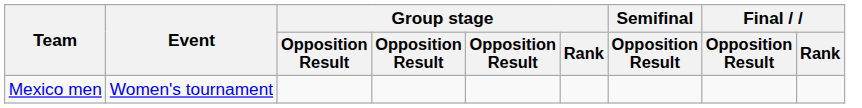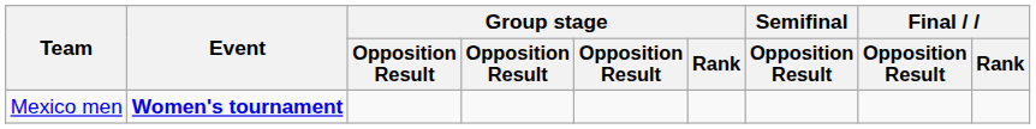Mexico men | Event: normal -> bold
